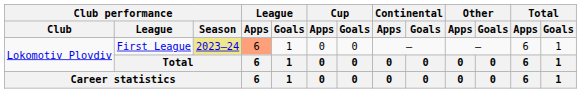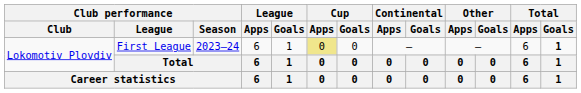Lokomotiv Plovdiv / First League | Club performance / Season: khaki background -> no background
Lokomotiv Plovdiv / First League | League / Apps: lightsalmon background -> no background
Lokomotiv Plovdiv / First League | Cup / Apps: no background -> khaki background
Lokomotiv Plovdiv / First League | Total / Goals: normal -> bold
